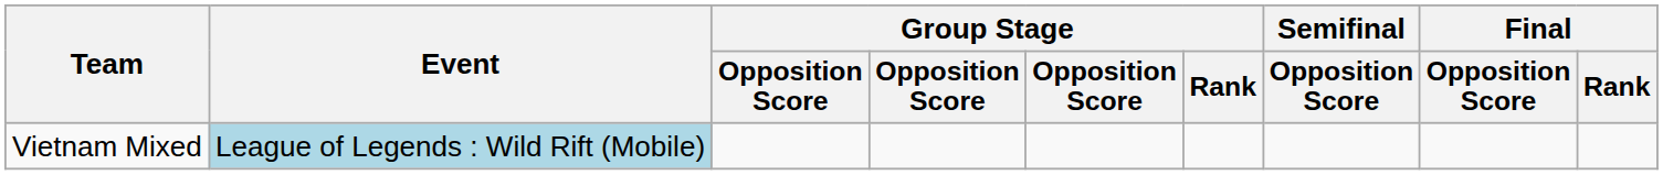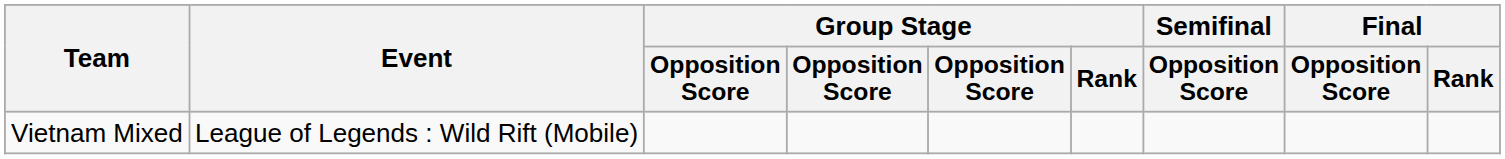Vietnam Mixed | Event: lightblue background -> no background
